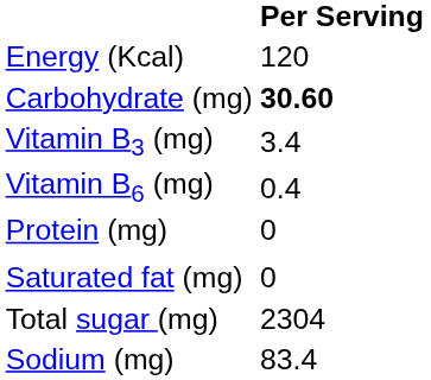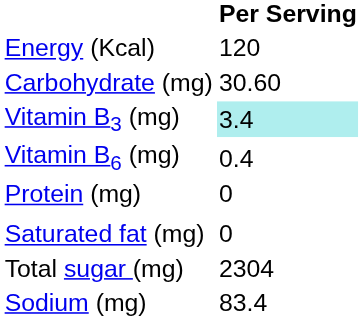Carbohydrate (mg) | Per Serving: bold -> normal
Vitamin B3 (mg) | Per Serving: no background -> paleturquoise background
